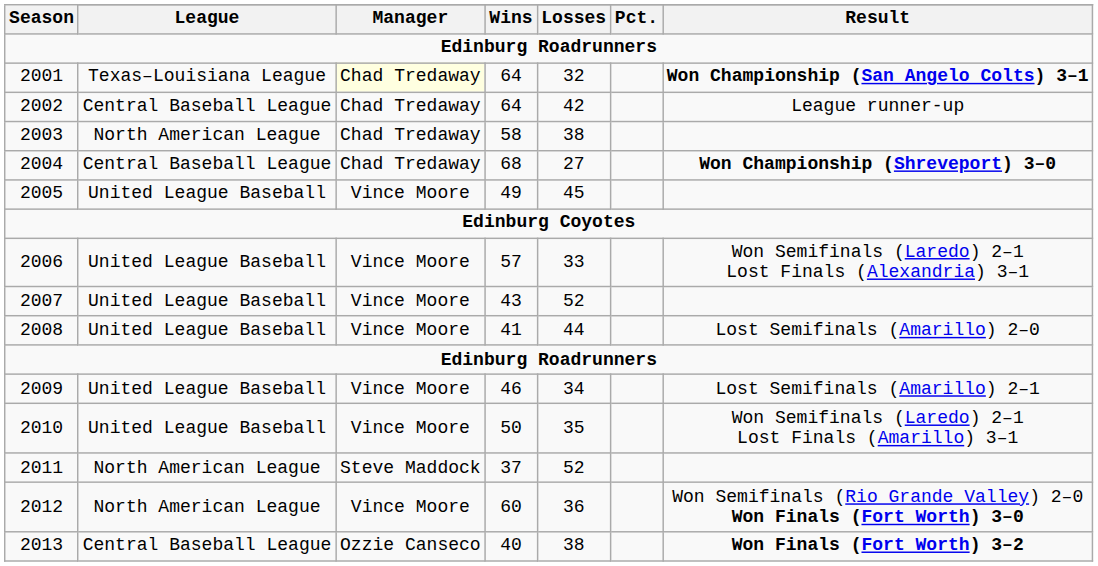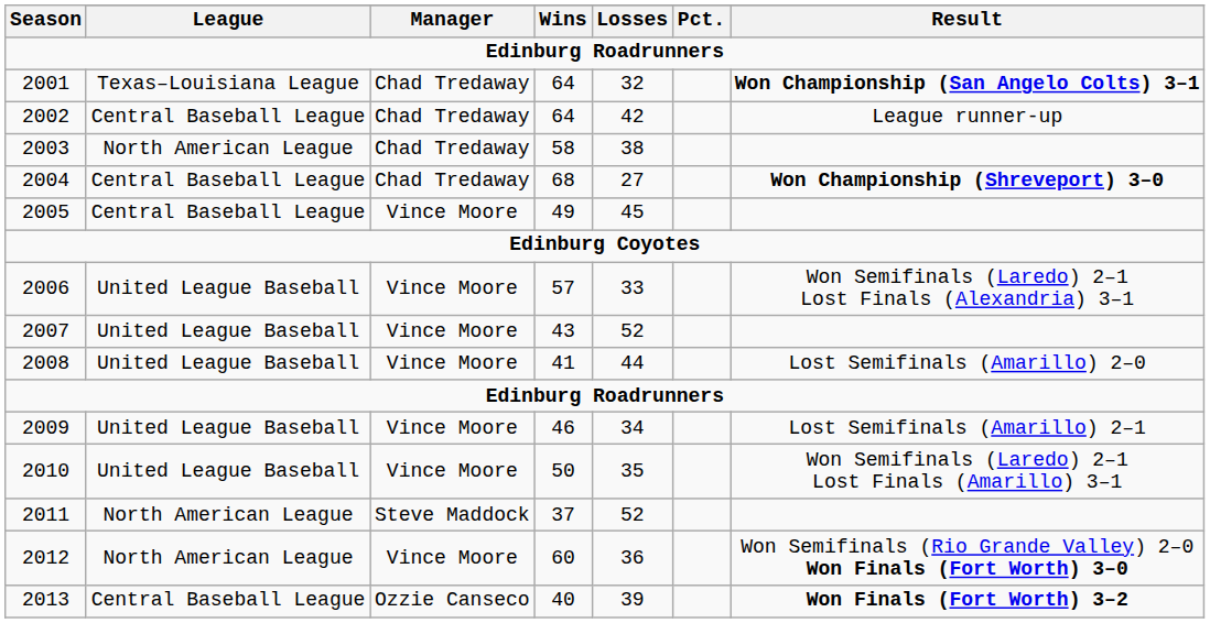2001 | Manager: lightyellow background -> no background
2005 | League: United League Baseball -> Central Baseball League
2013 | Losses: 38 -> 39
